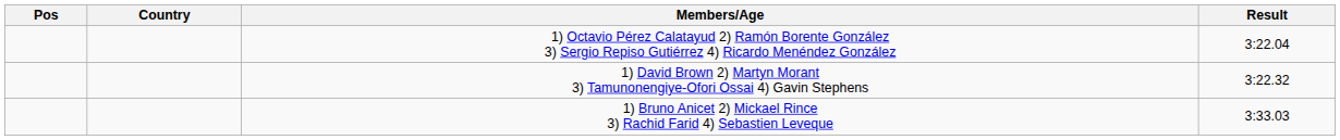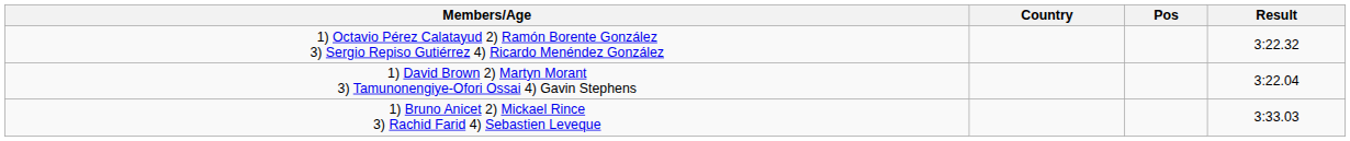columns swapped: Pos <-> Members/Age
row 2 | Result: 3:22.04 -> 3:22.32
row 3 | Result: 3:22.32 -> 3:22.04
